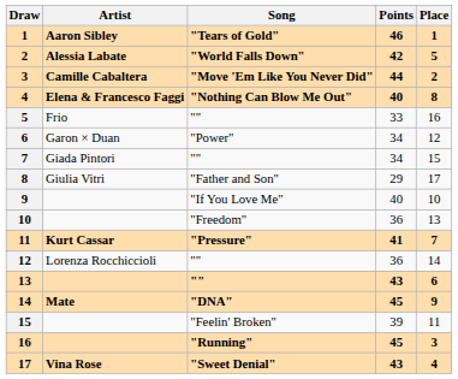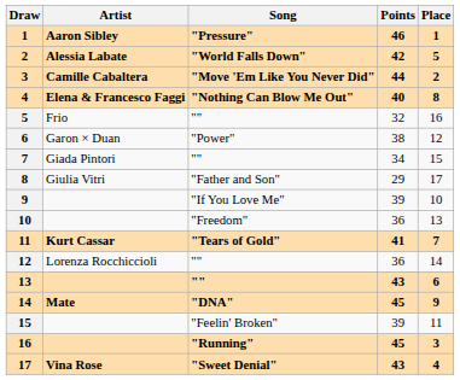row 2 | Song: "Tears of Gold" -> "Pressure"
row 6 | Points: 33 -> 32
row 7 | Points: 34 -> 38
row 10 | Points: 40 -> 39
row 12 | Song: "Pressure" -> "Tears of Gold"
